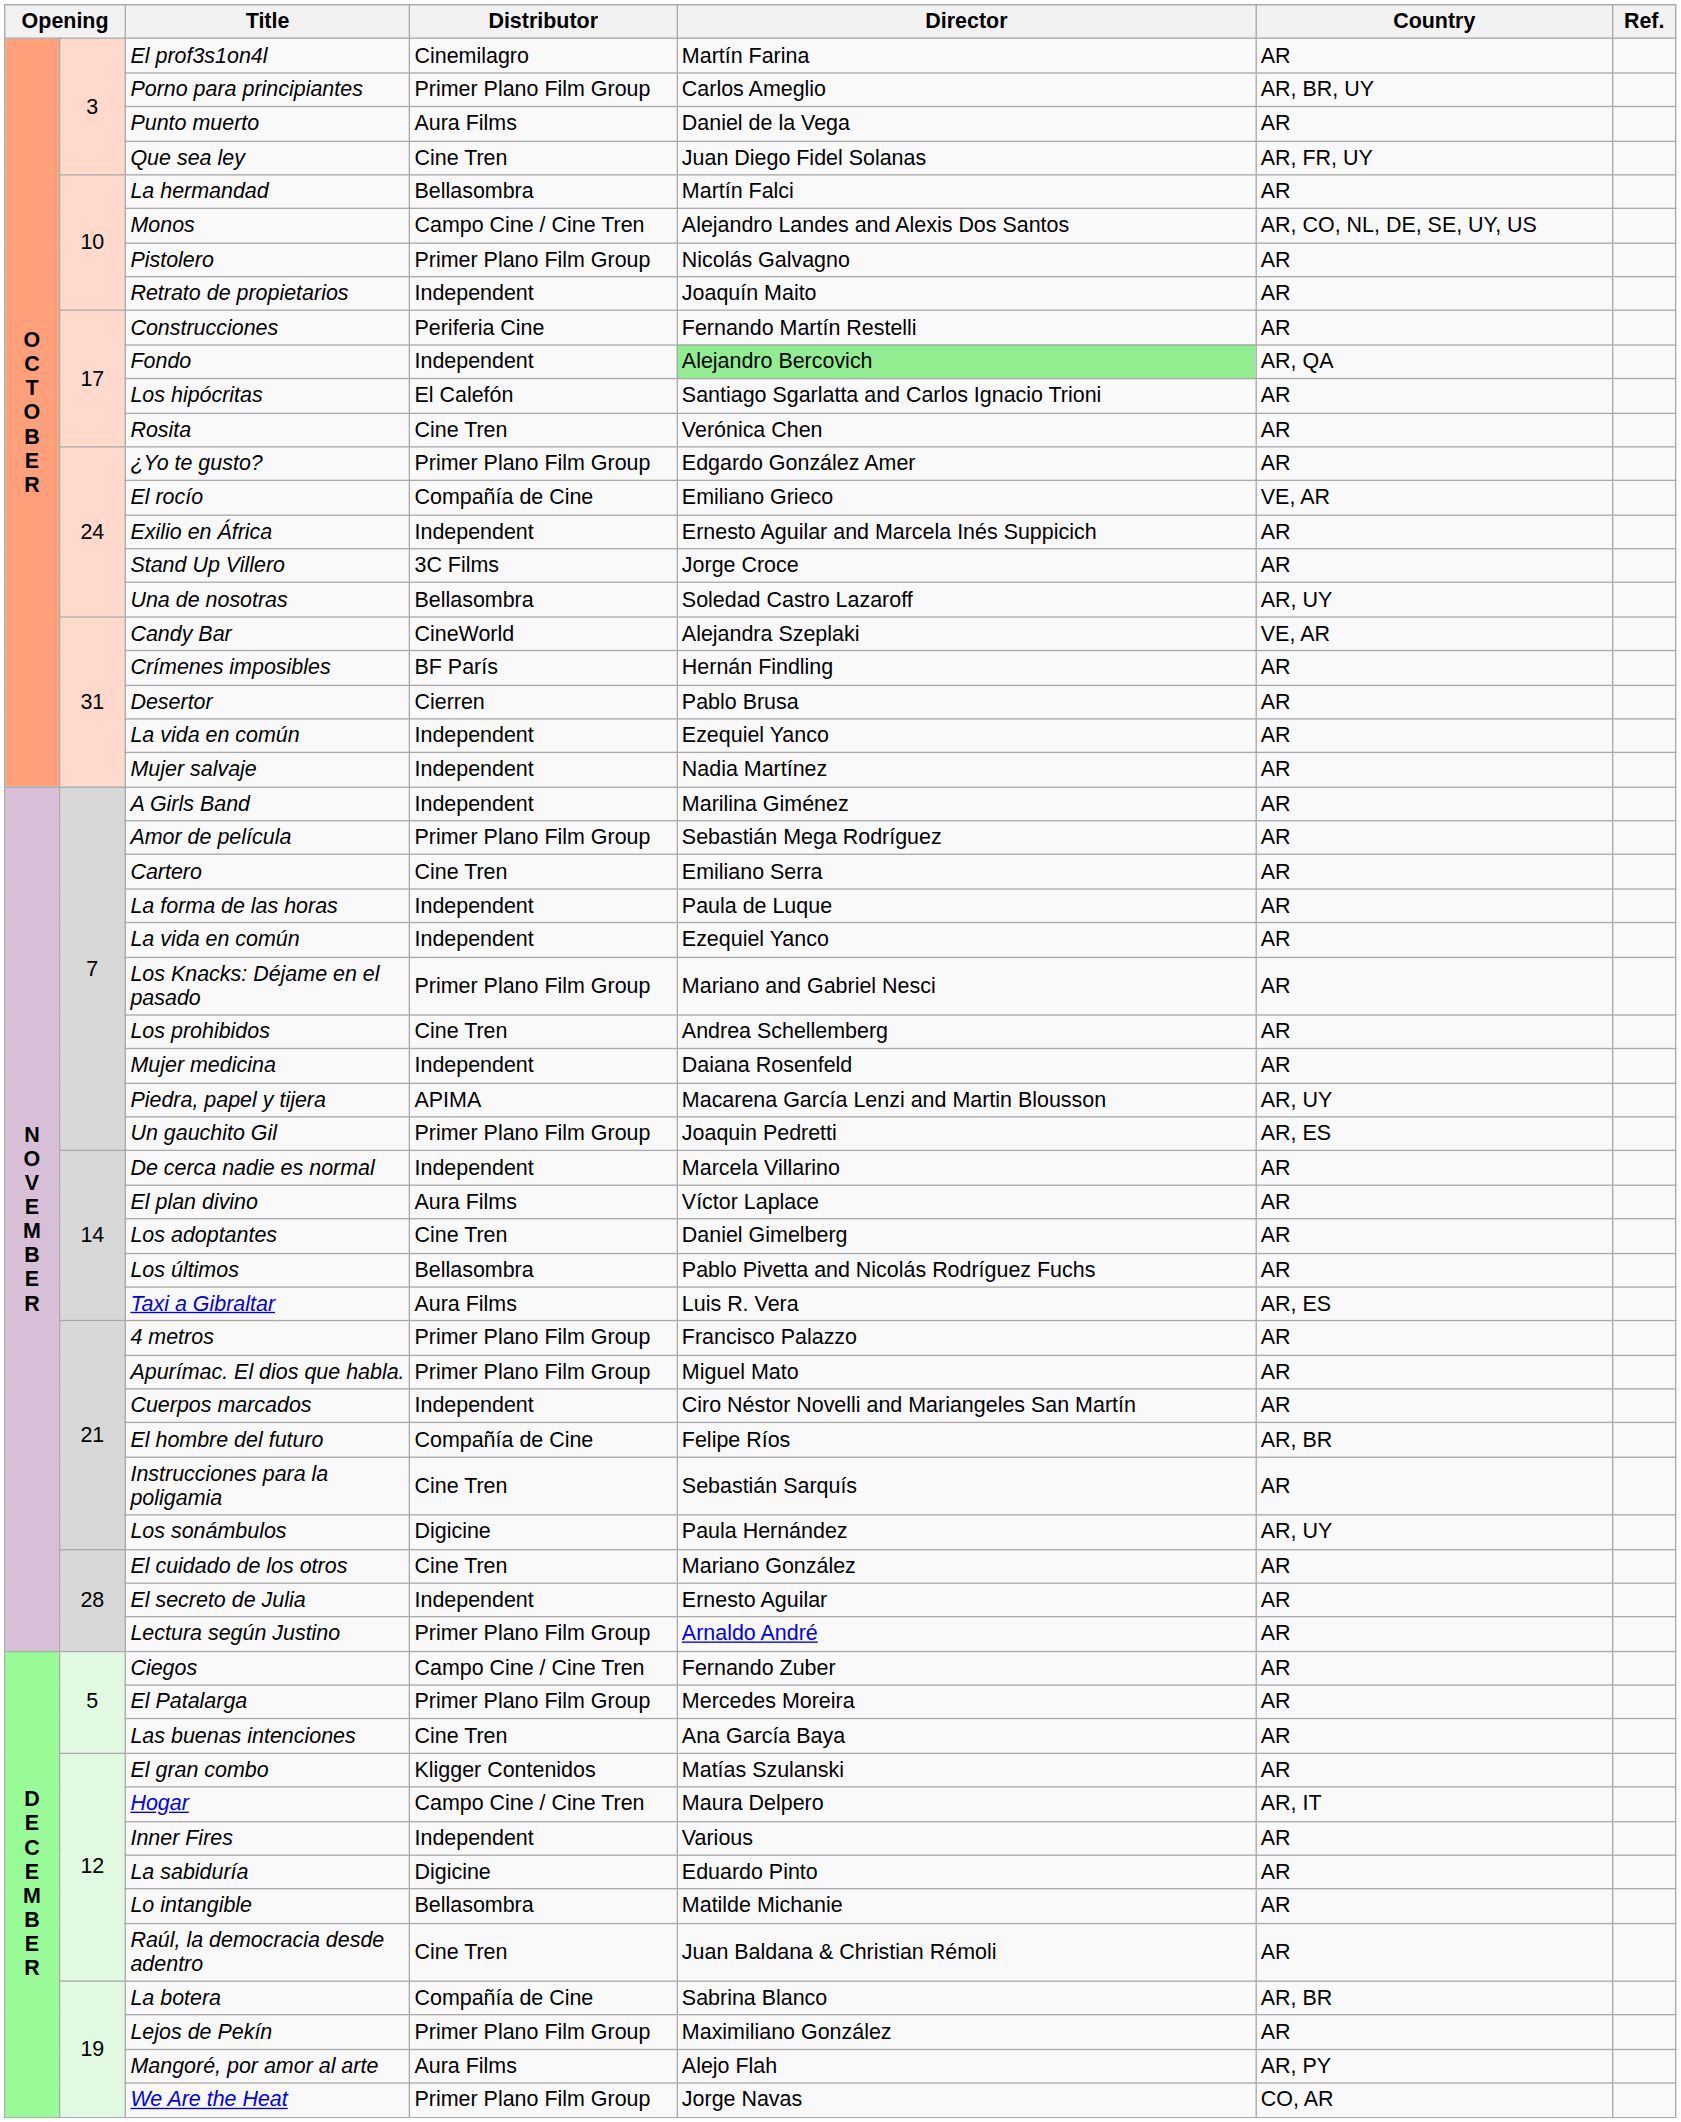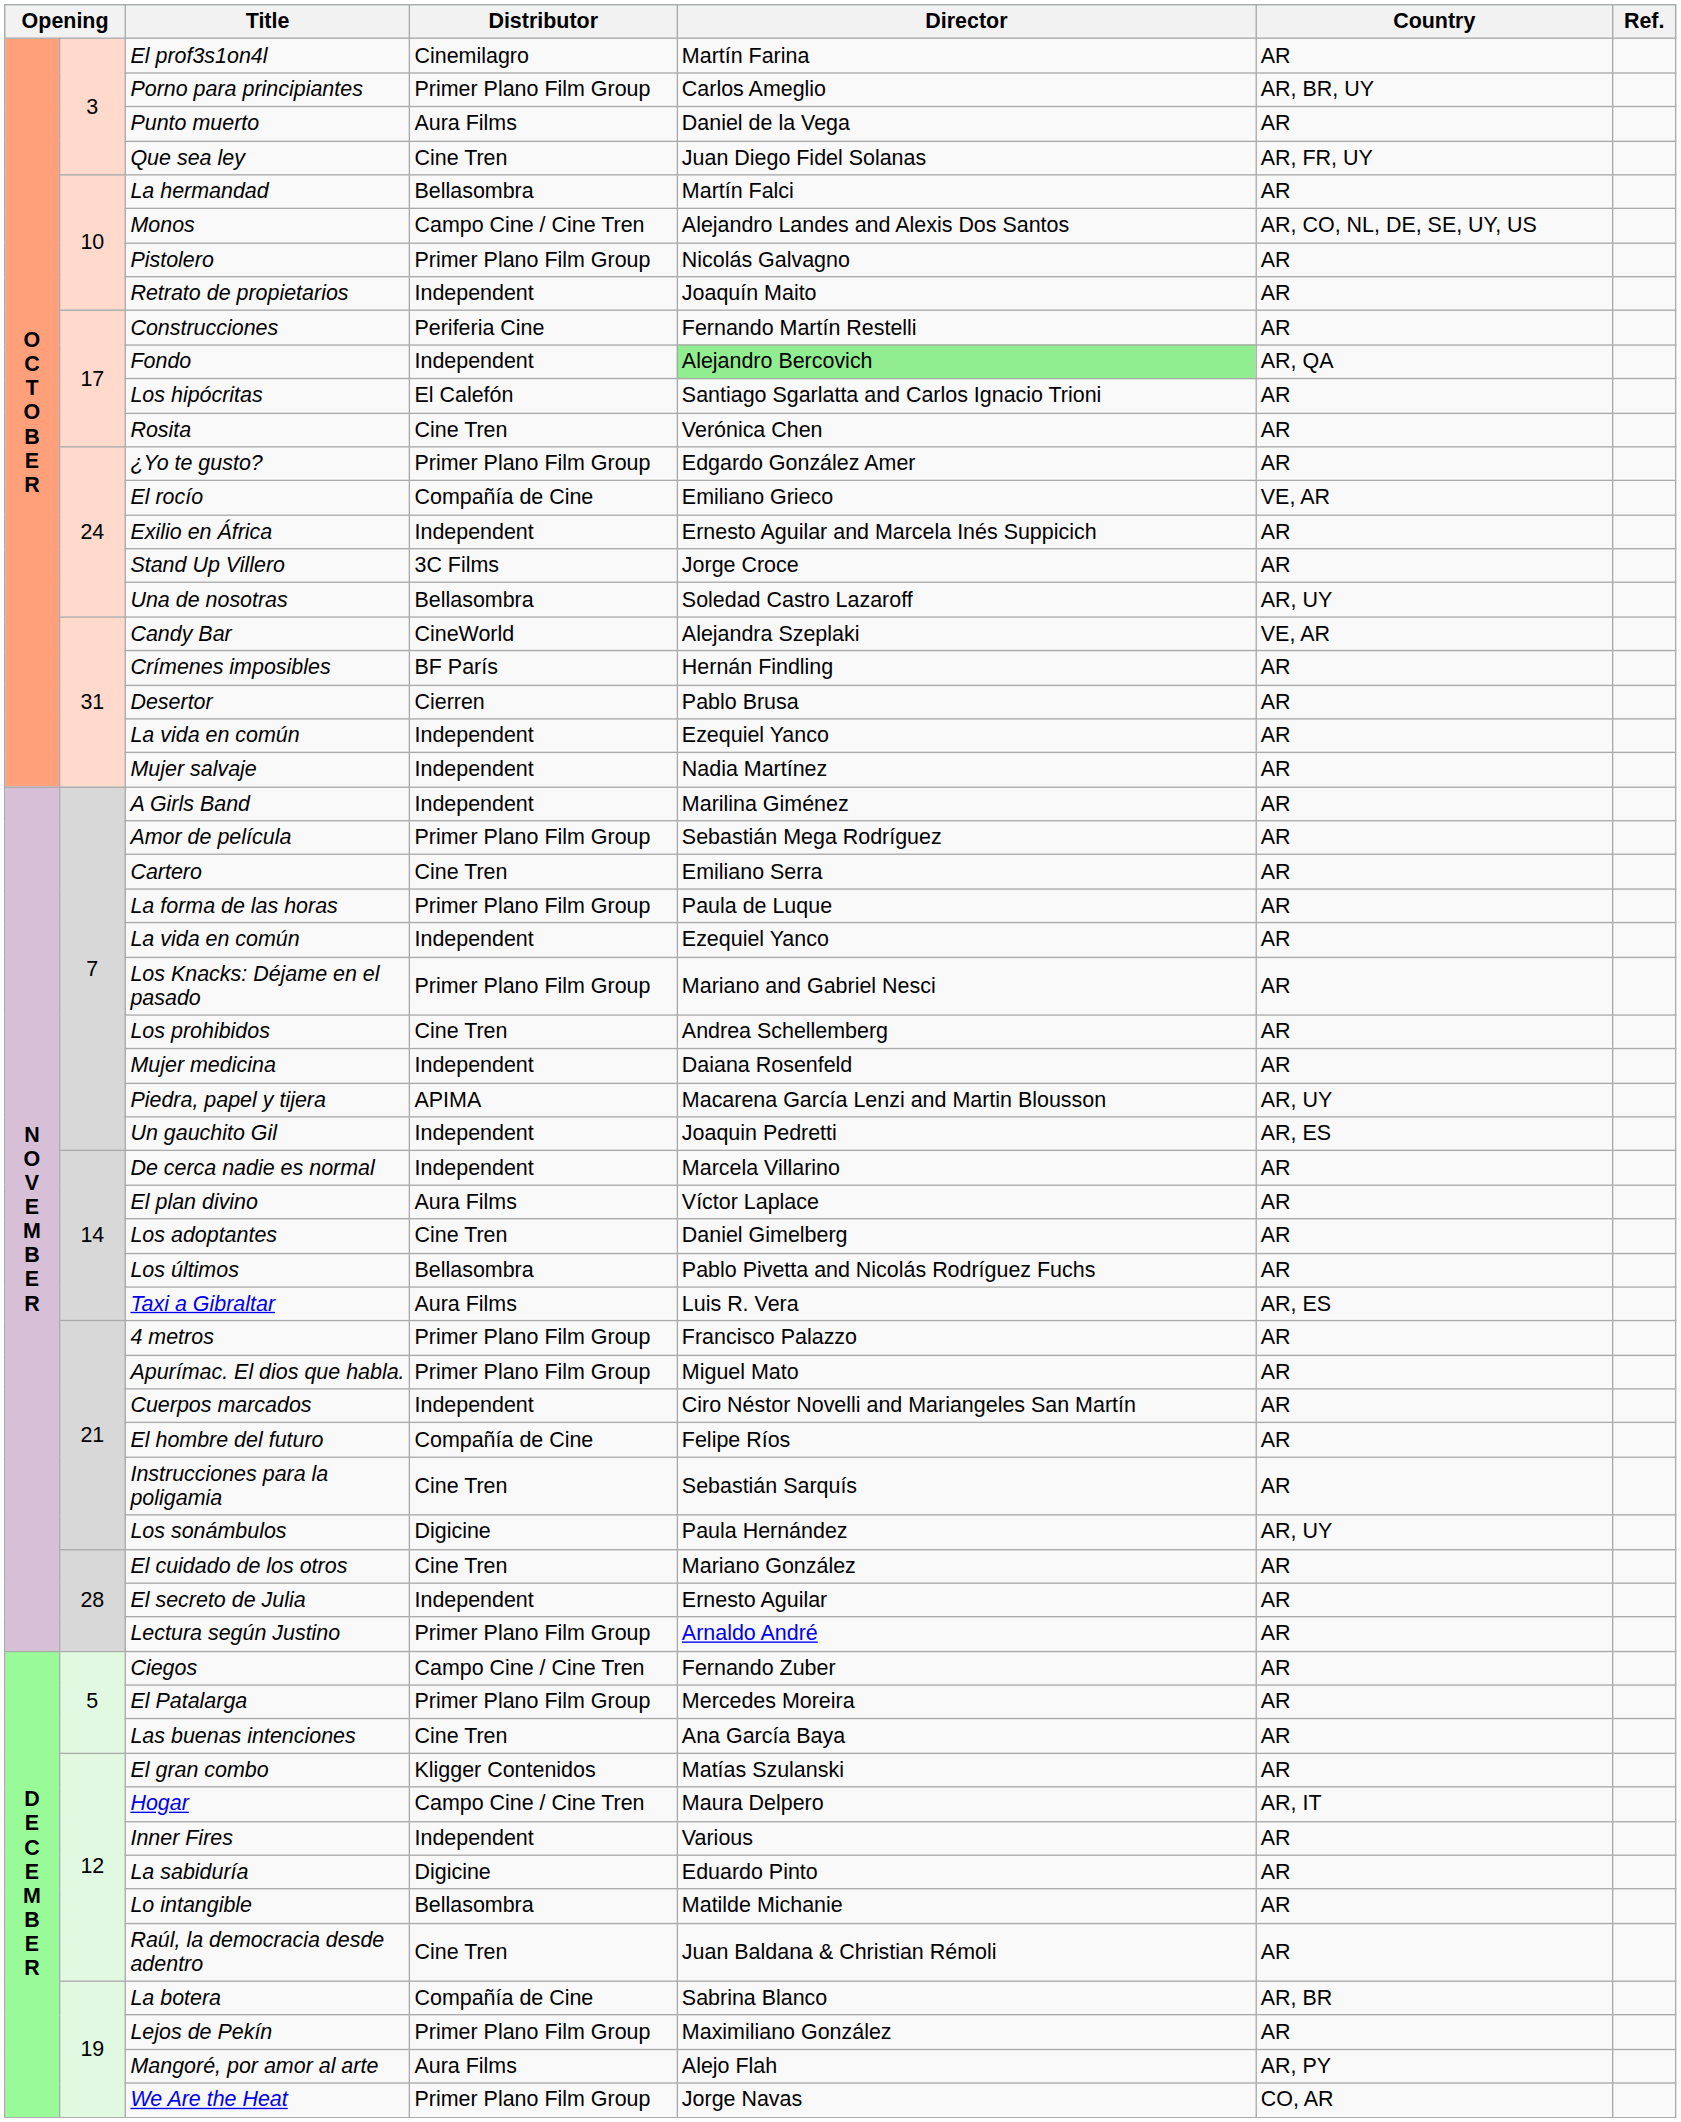La forma de las horas | Distributor: Independent -> Primer Plano Film Group
Un gauchito Gil | Distributor: Primer Plano Film Group -> Independent
El hombre del futuro | Country: AR, BR -> AR
